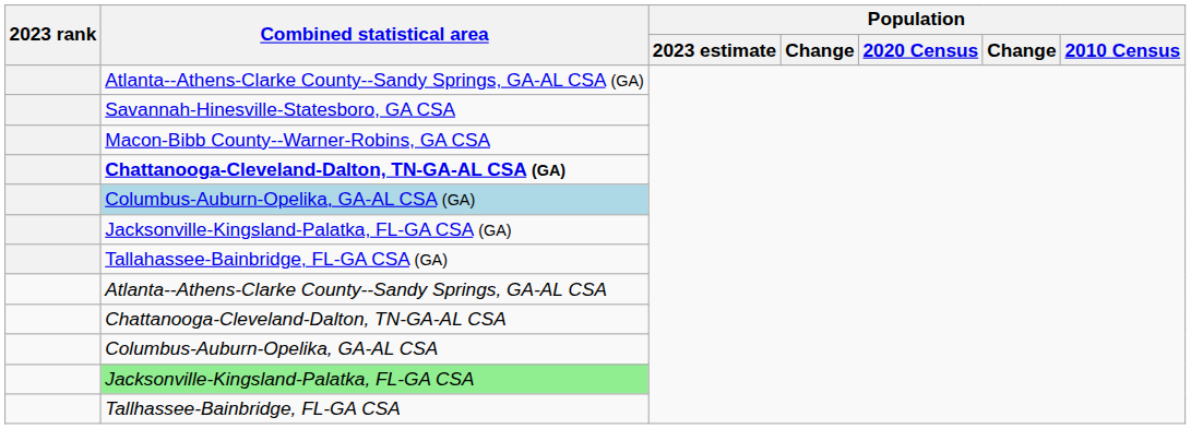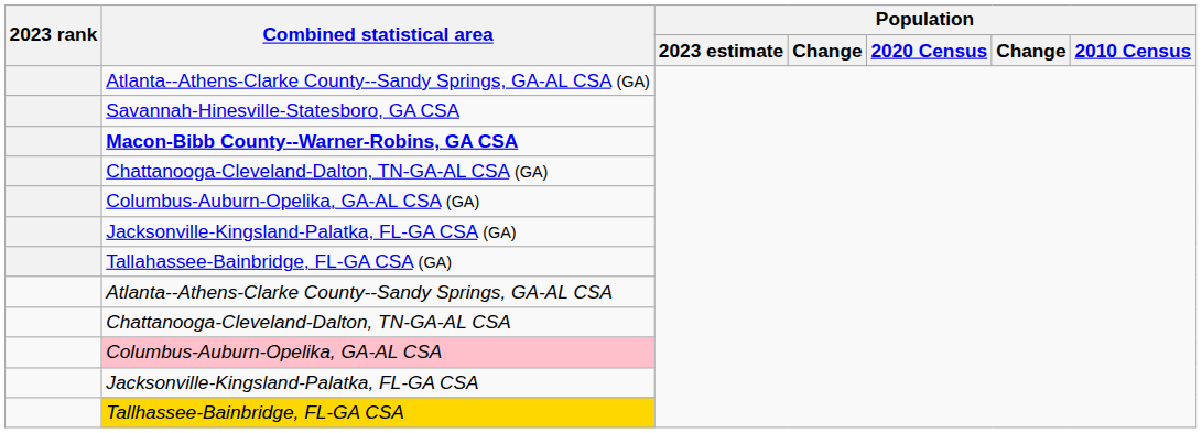Macon-Bibb County--Warner-Robins, GA CSA | Combined statistical area: normal -> bold
Chattanooga-Cleveland-Dalton, TN-GA-AL CSA (GA) | Combined statistical area: bold -> normal
Columbus-Auburn-Opelika, GA-AL CSA (GA) | Combined statistical area: lightblue background -> no background
Columbus-Auburn-Opelika, GA-AL CSA | Combined statistical area: no background -> pink background
Jacksonville-Kingsland-Palatka, FL-GA CSA | Combined statistical area: lightgreen background -> no background
Tallhassee-Bainbridge, FL-GA CSA | Combined statistical area: no background -> gold background
